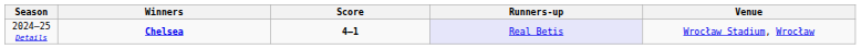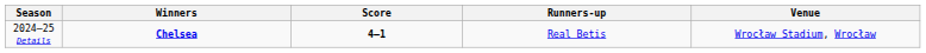2024–25 Details | Runners-up: lavender background -> no background
